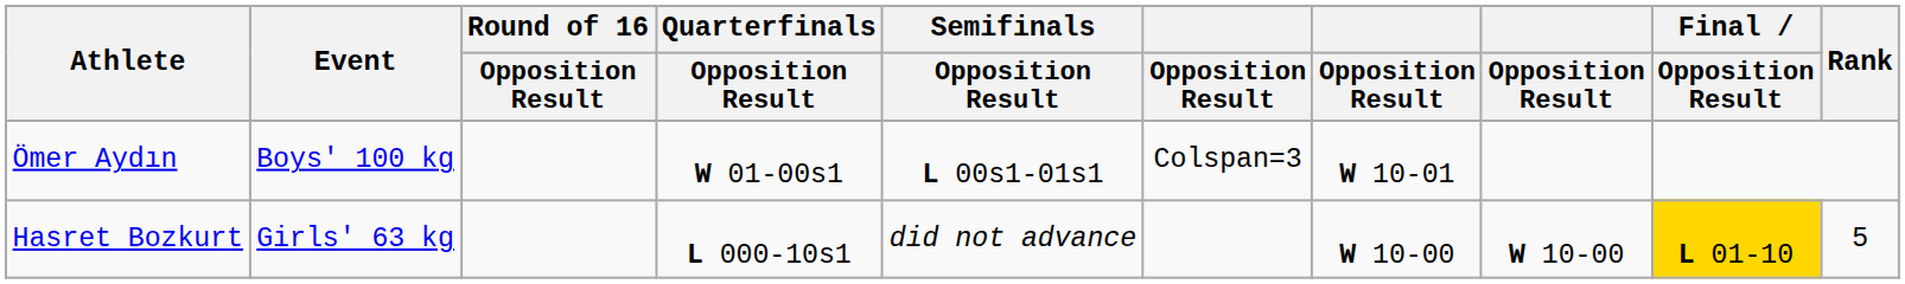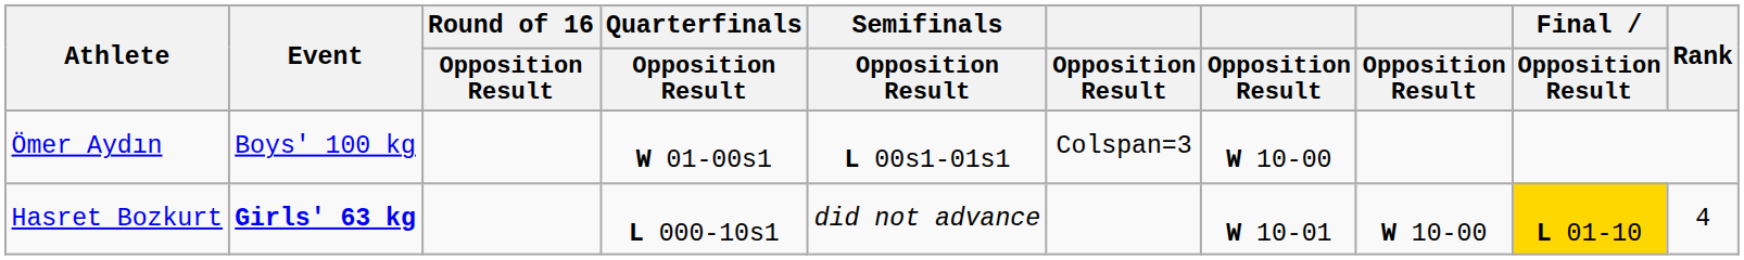Ömer Aydın | column 7: W 10-01 -> W 10-00
Hasret Bozkurt | Event: normal -> bold
Hasret Bozkurt | column 7: W 10-00 -> W 10-01
Hasret Bozkurt | Rank: 5 -> 4
